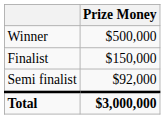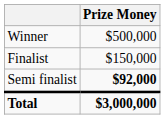Semi finalist | Prize Money: normal -> bold
